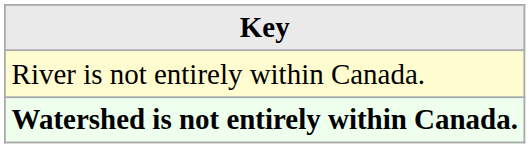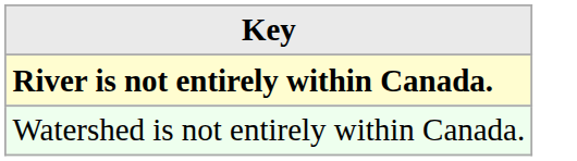River is not entirely within Canada. | column 1: normal -> bold
Watershed is not entirely within Canada. | column 1: bold -> normal
